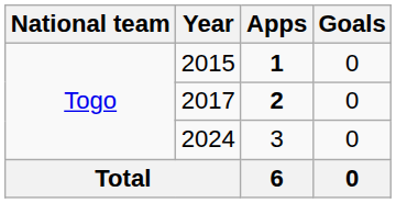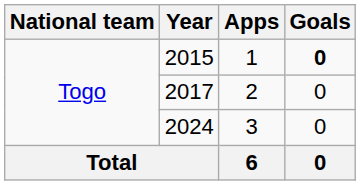2015 | Apps: bold -> normal
2015 | Goals: normal -> bold
2017 | Apps: bold -> normal
